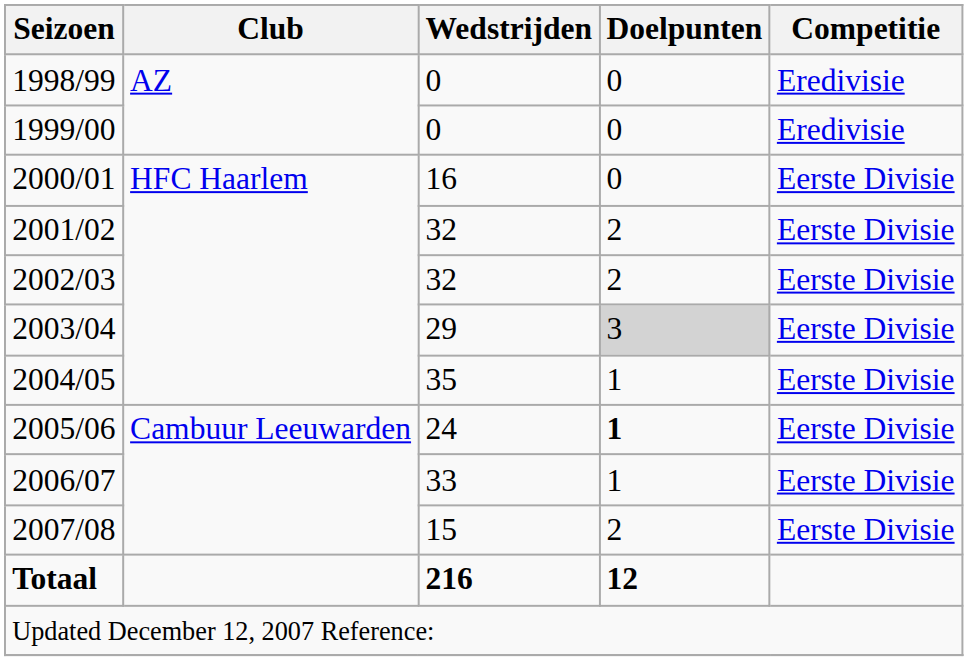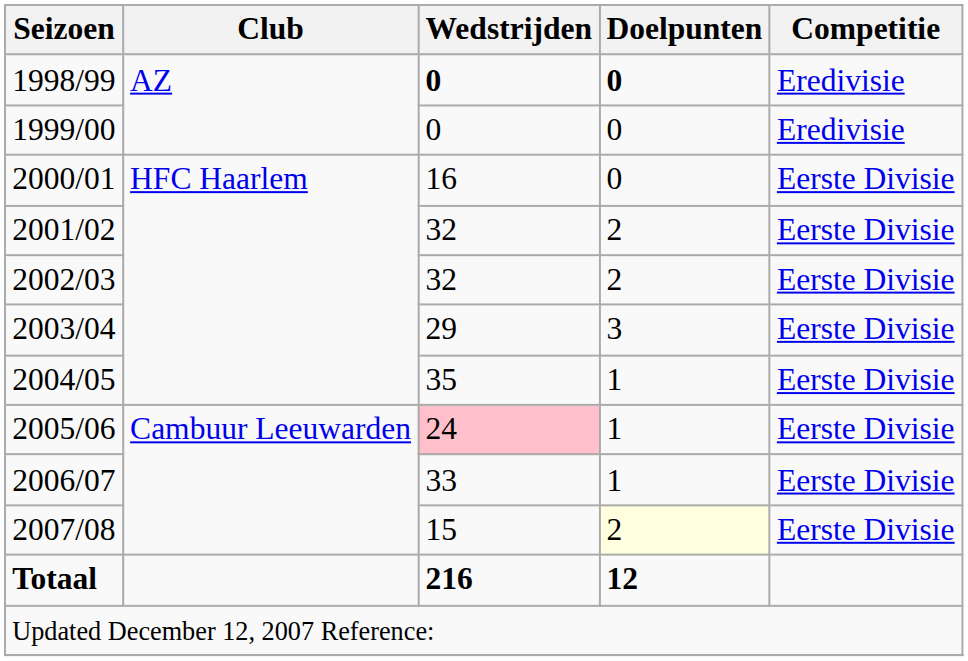1998/99 | Wedstrijden: normal -> bold
1998/99 | Doelpunten: normal -> bold
2003/04 | Doelpunten: lightgrey background -> no background
2005/06 | Wedstrijden: no background -> pink background
2005/06 | Doelpunten: bold -> normal
2007/08 | Doelpunten: no background -> lightyellow background
